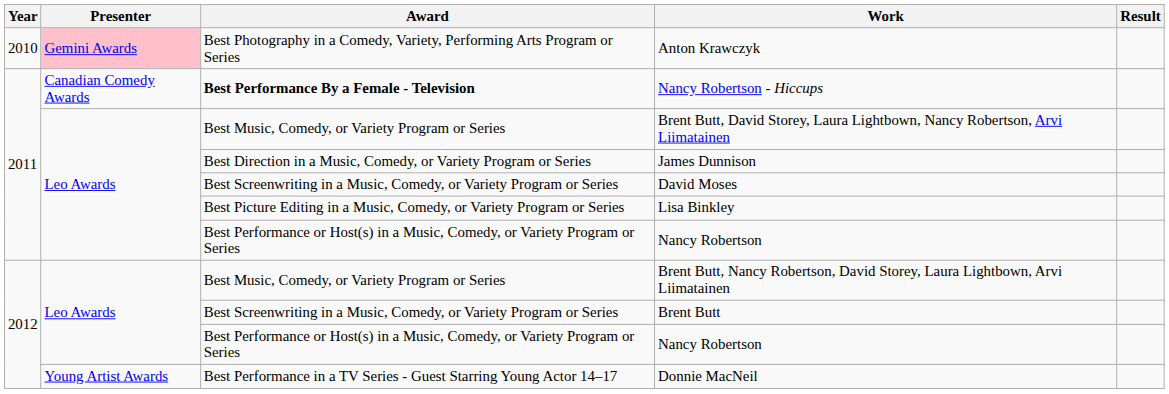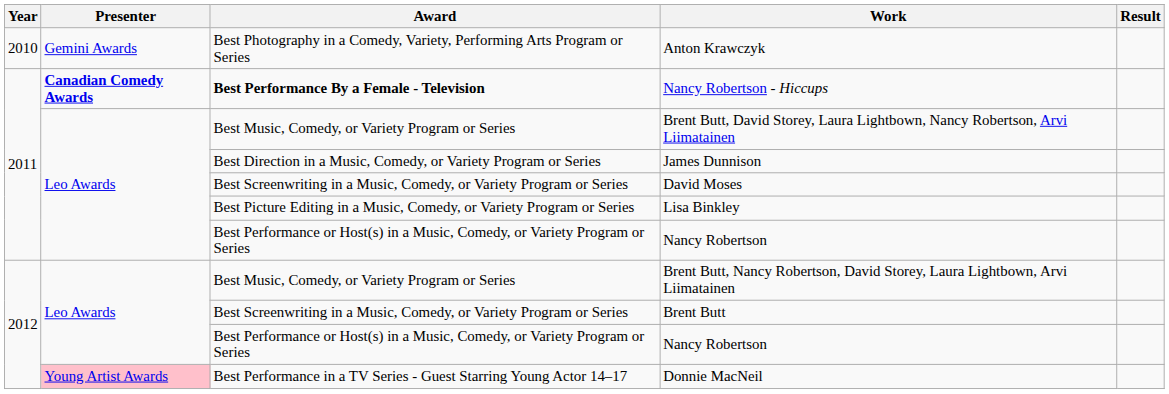Anton Krawczyk | Presenter: pink background -> no background
Nancy Robertson - Hiccups | Presenter: normal -> bold
Donnie MacNeil | Presenter: no background -> pink background
